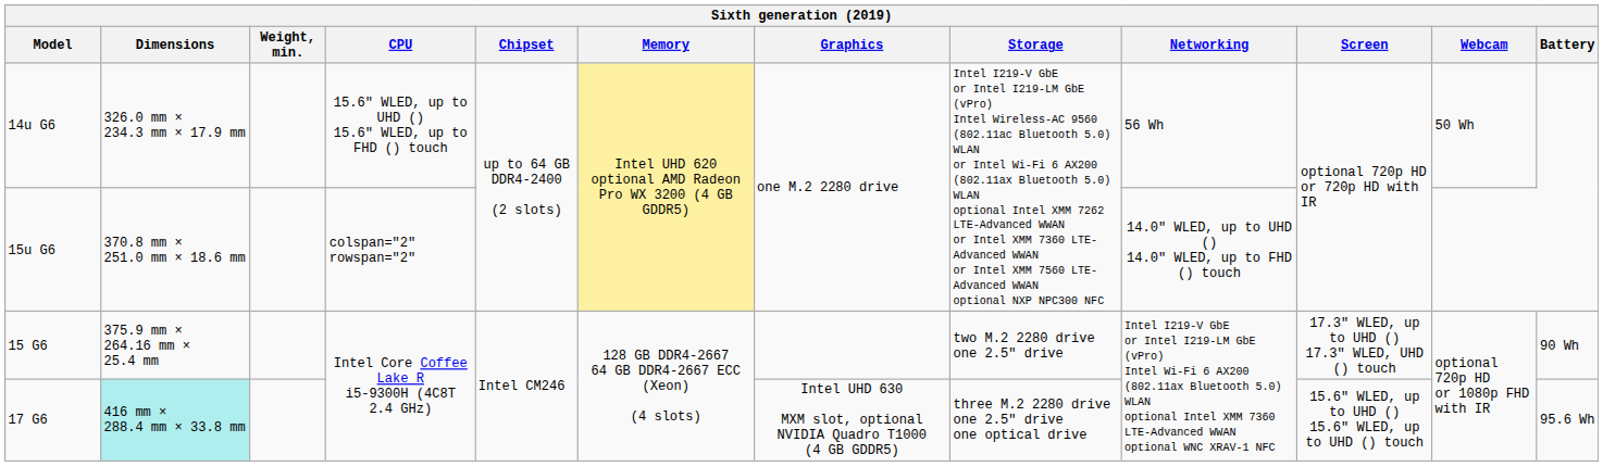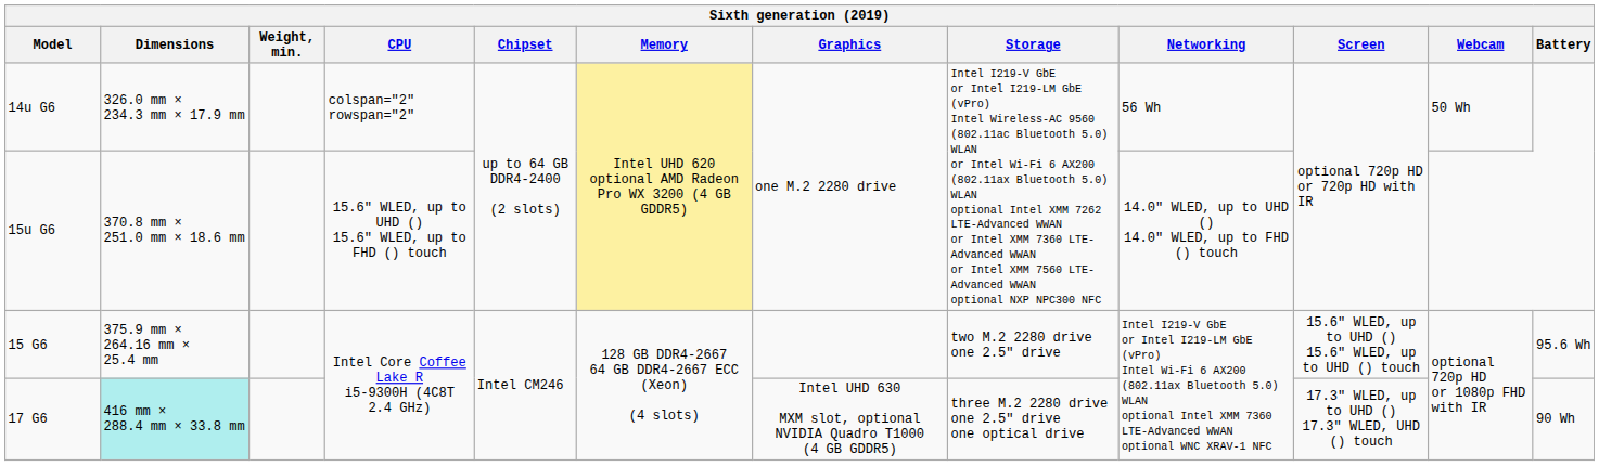14u G6 | CPU: 15.6" WLED, up to UHD () 15.6" WLED, up to FHD () touch -> colspan="2" rowspan="2"
15u G6 | CPU: colspan="2" rowspan="2" -> 15.6" WLED, up to UHD () 15.6" WLED, up to FHD () touch
15 G6 | Screen: 17.3" WLED, up to UHD () 17.3" WLED, UHD () touch -> 15.6" WLED, up to UHD () 15.6" WLED, up to UHD () touch
15 G6 | Battery: 90 Wh -> 95.6 Wh
17 G6 | Screen: 15.6" WLED, up to UHD () 15.6" WLED, up to UHD () touch -> 17.3" WLED, up to UHD () 17.3" WLED, UHD () touch
17 G6 | Battery: 95.6 Wh -> 90 Wh
